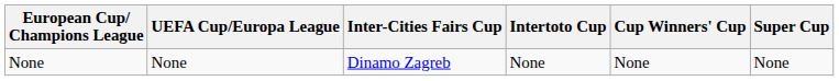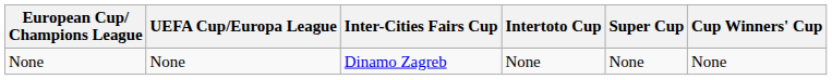columns swapped: Cup Winners' Cup <-> Super Cup
